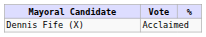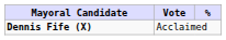Dennis Fife (X) | Mayoral Candidate: normal -> bold
